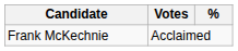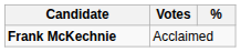Frank McKechnie | Candidate: normal -> bold
